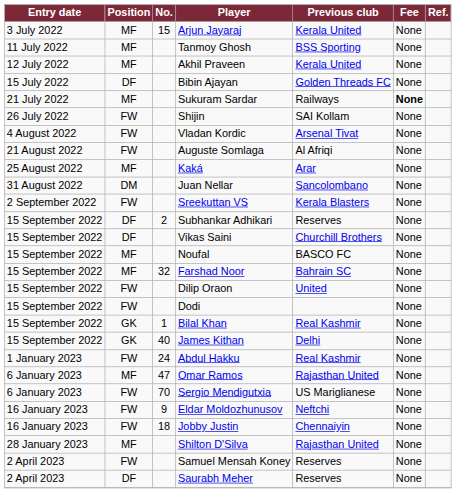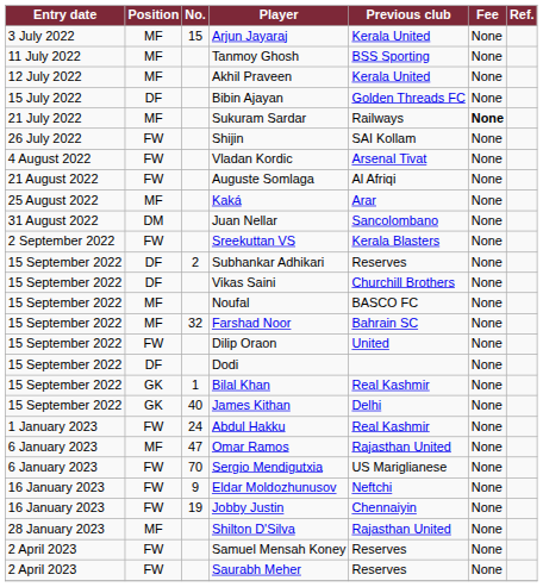Dodi | Position: FW -> DF
Jobby Justin | No.: 18 -> 19
Saurabh Meher | Position: DF -> FW
